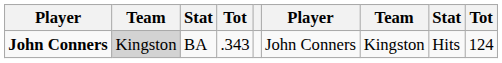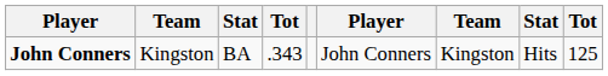row 2 | column 2: lightgrey background -> no background
row 2 | column 9: 124 -> 125
